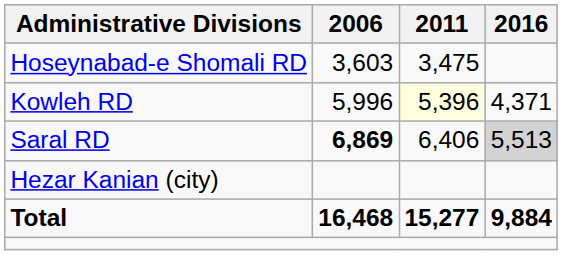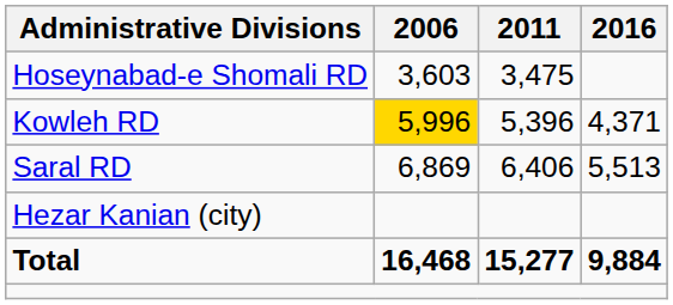Kowleh RD | 2006: no background -> gold background
Kowleh RD | 2011: lightyellow background -> no background
Saral RD | 2006: bold -> normal
Saral RD | 2016: lightgrey background -> no background
